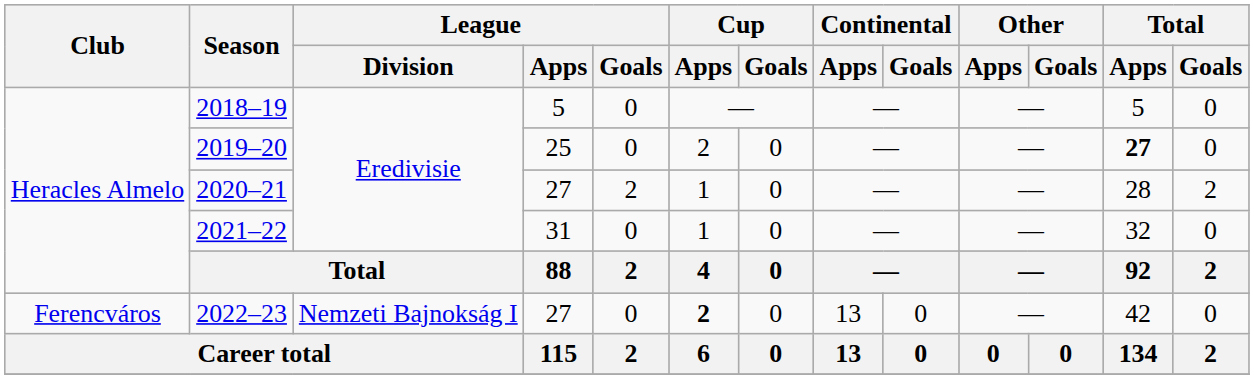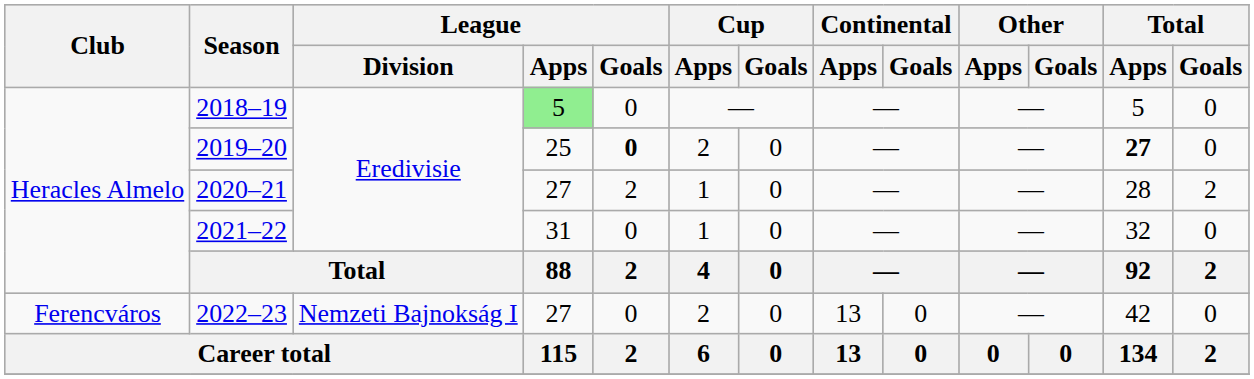2018–19 | League / Apps: no background -> lightgreen background
2019–20 | League / Goals: normal -> bold
2022–23 | Cup / Apps: bold -> normal
